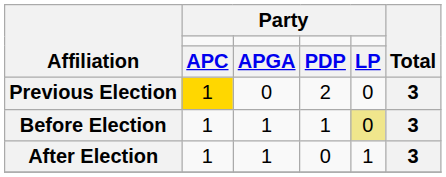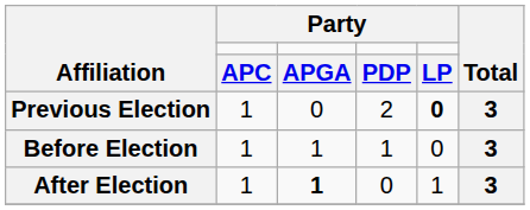Previous Election | column 2: gold background -> no background
Previous Election | column 5: normal -> bold
Before Election | column 5: khaki background -> no background
After Election | column 3: normal -> bold
